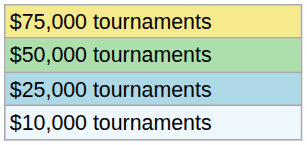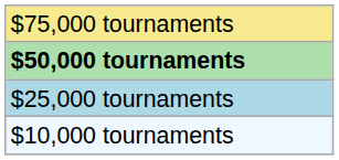row 2 | column 1: normal -> bold
